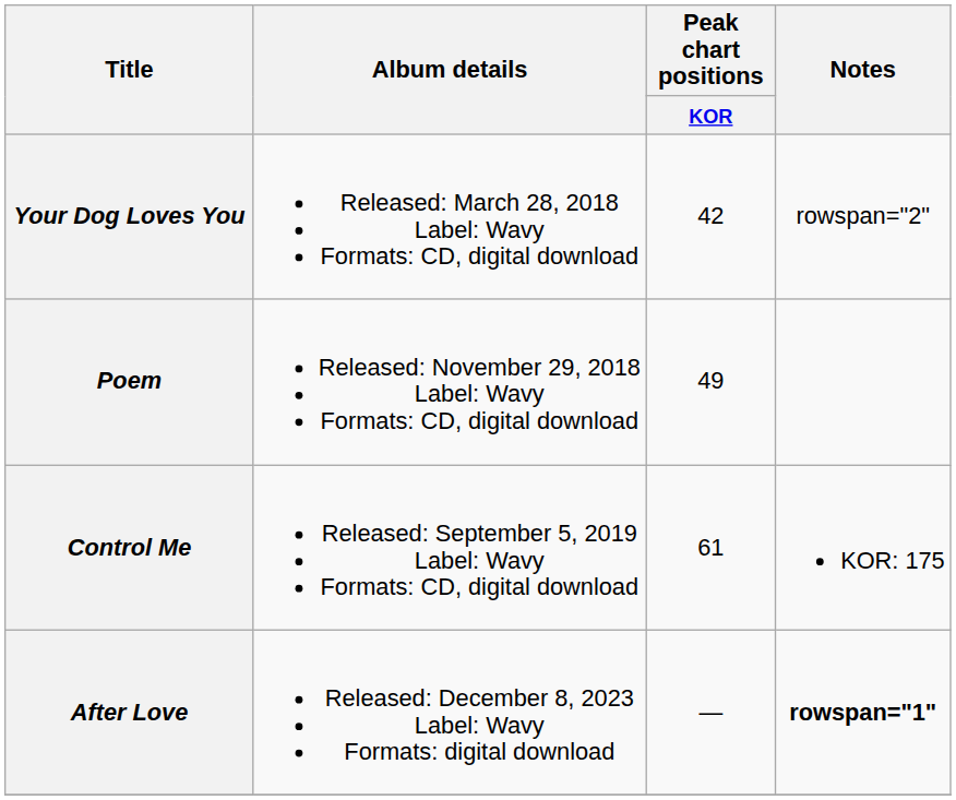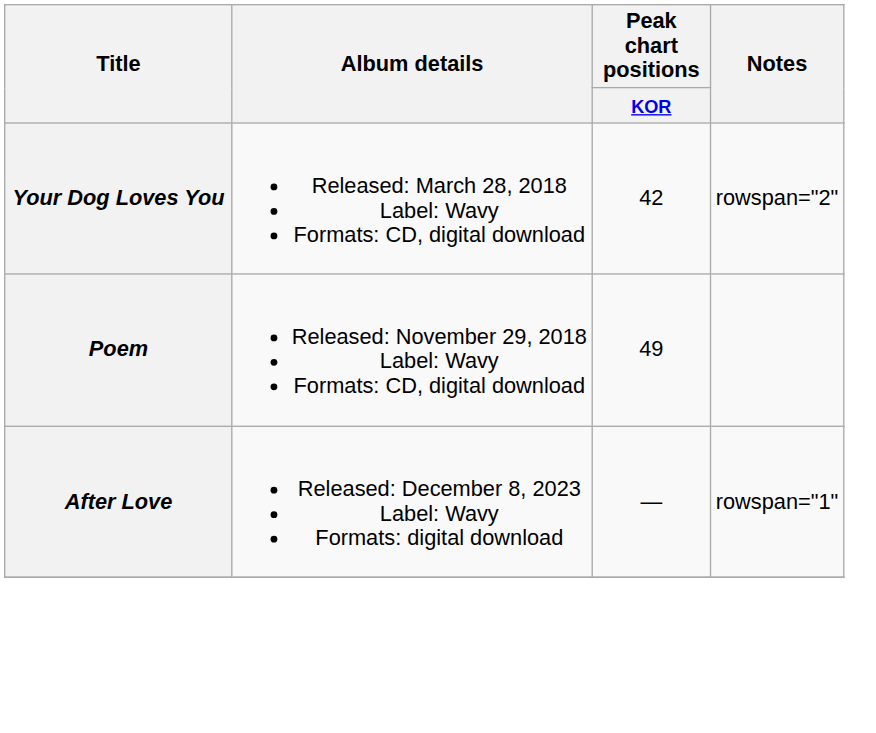- row: Control Me | Released: September 5, 2019 Label: Wavy Formats: CD, digital download | 61 | KOR: 175
After Love | Notes: bold -> normal
